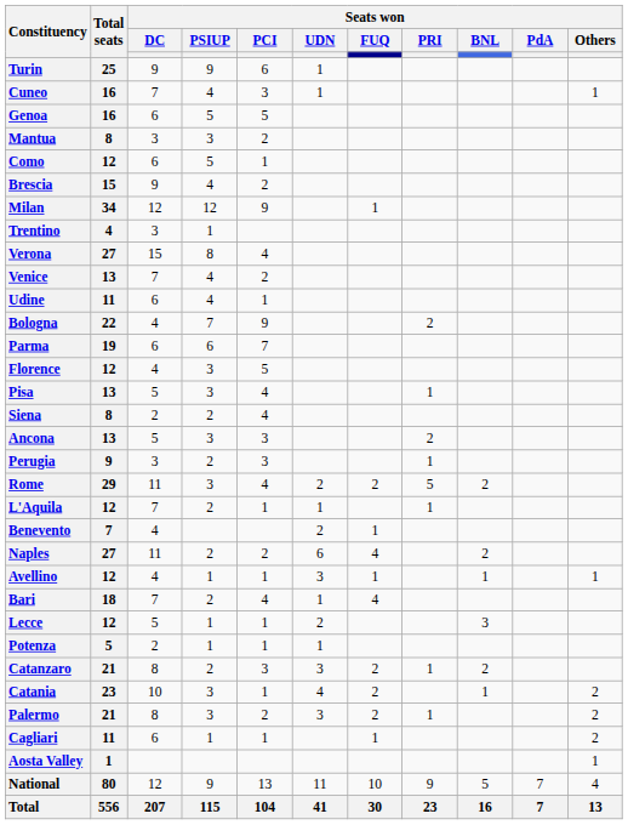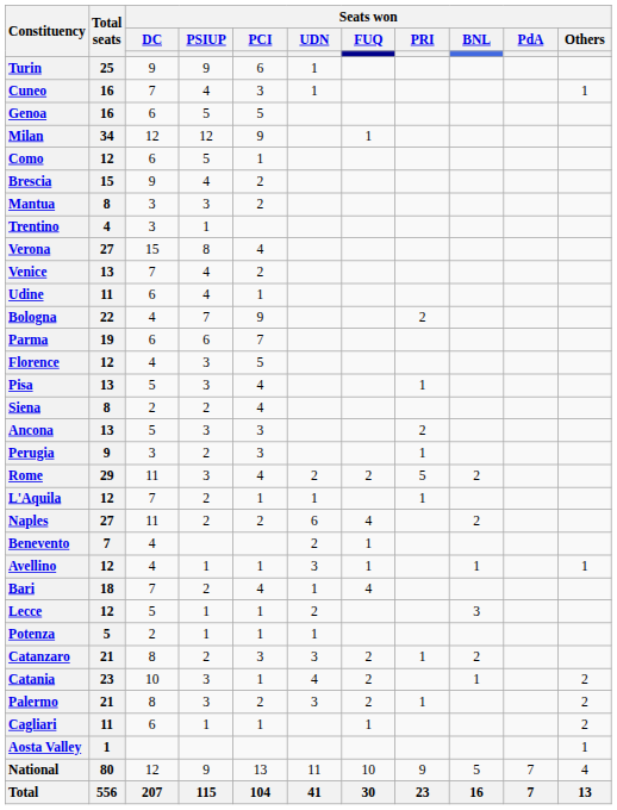rows swapped: Milan <-> Mantua
rows swapped: Benevento <-> Naples
